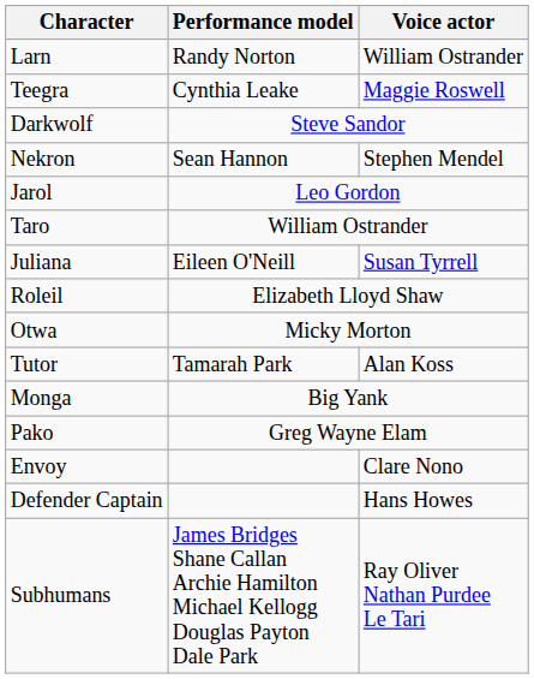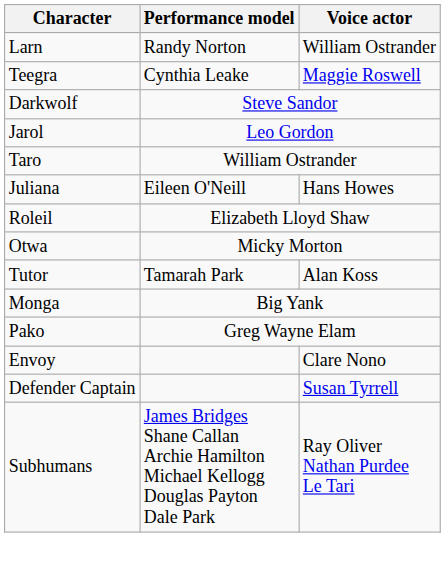- row: Nekron | Sean Hannon | Stephen Mendel
Juliana | Voice actor: Susan Tyrrell -> Hans Howes
Defender Captain | Voice actor: Hans Howes -> Susan Tyrrell
